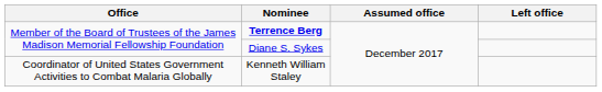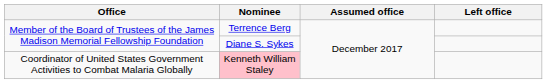Terrence Berg | Nominee: bold -> normal
Kenneth William Staley | Nominee: no background -> pink background
